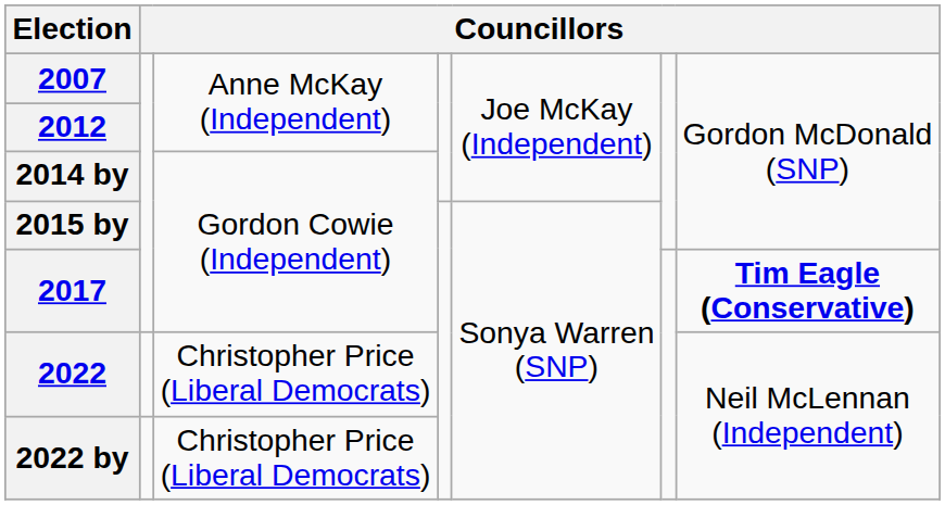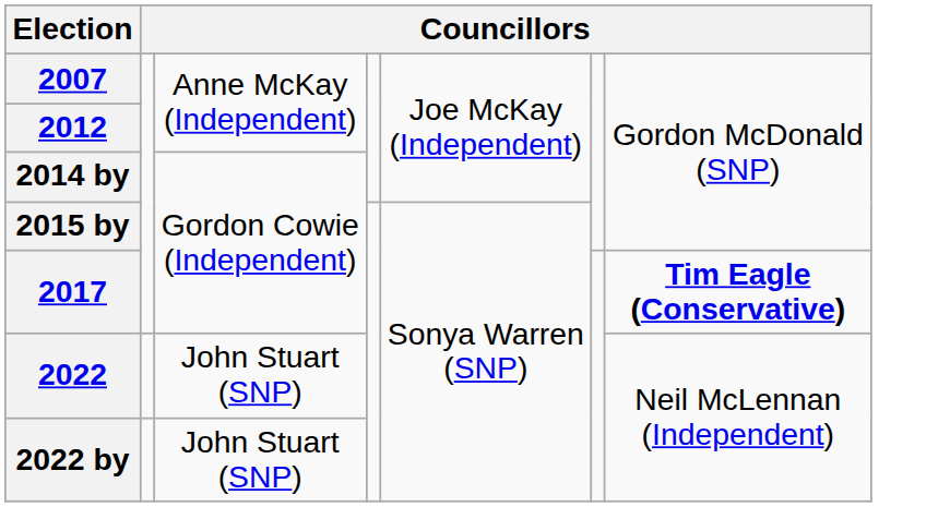2022 | column 3: Christopher Price (Liberal Democrats) -> John Stuart (SNP)
2022 by | column 3: Christopher Price (Liberal Democrats) -> John Stuart (SNP)
